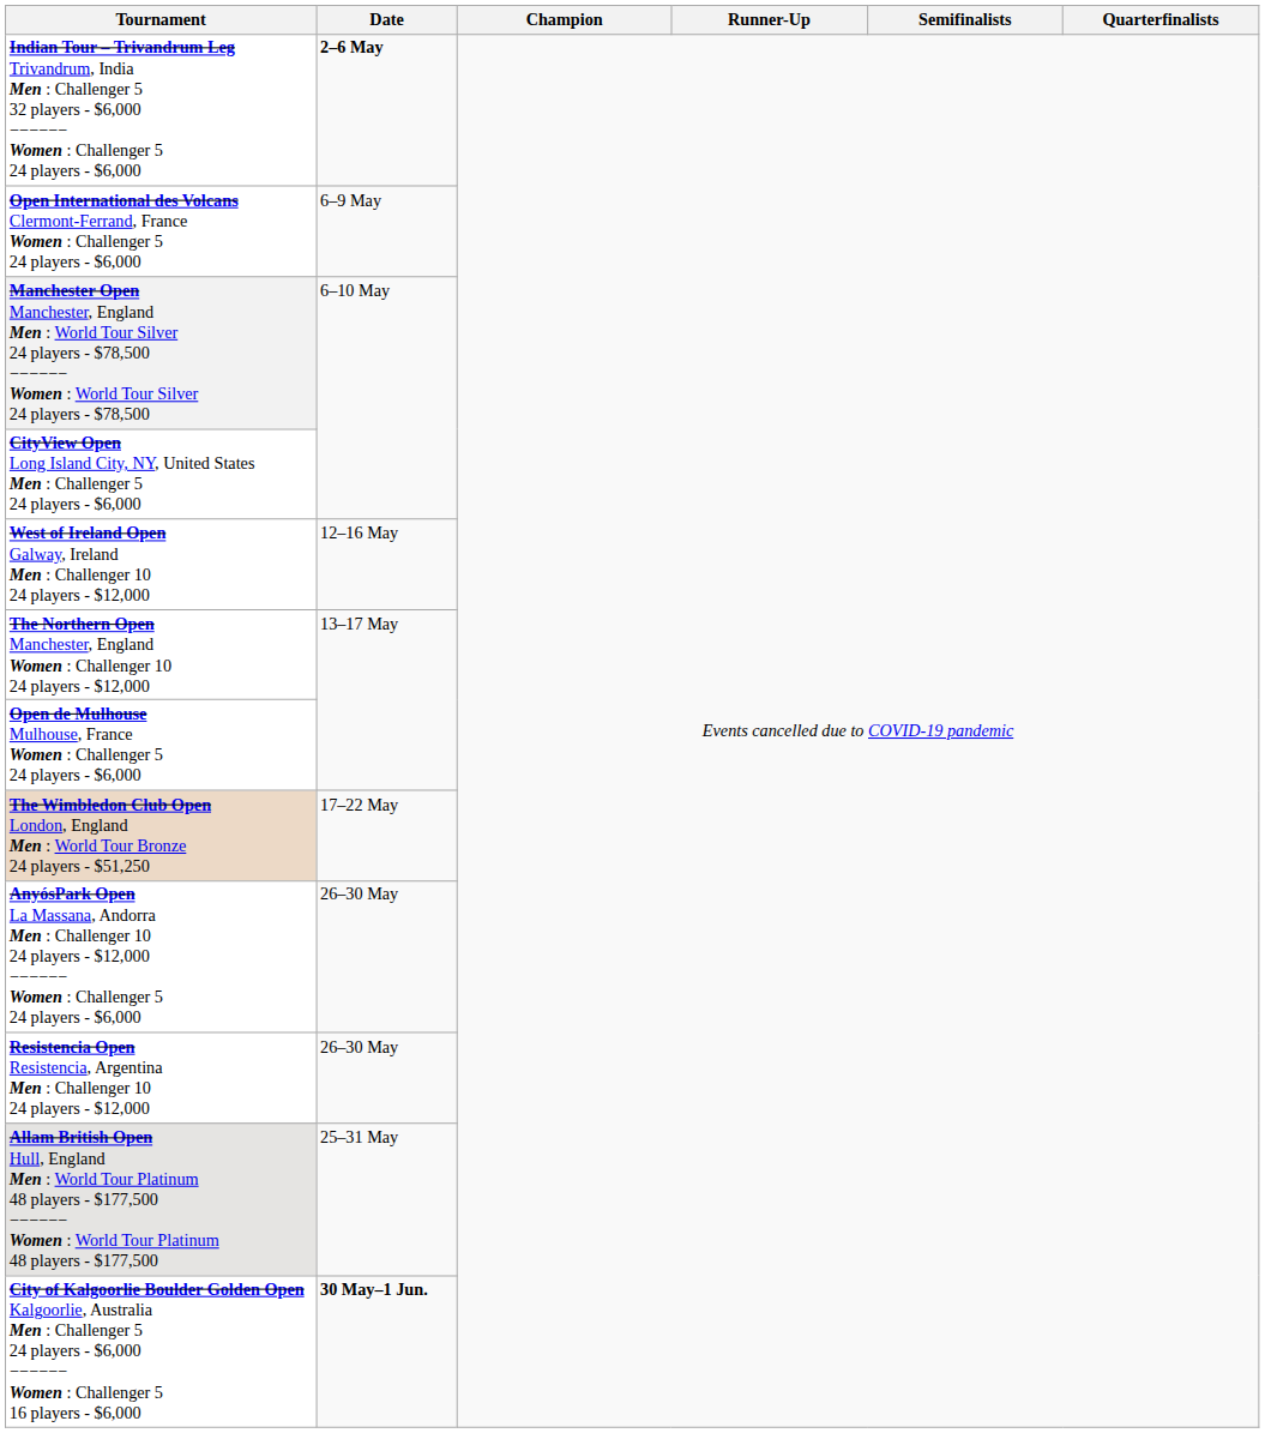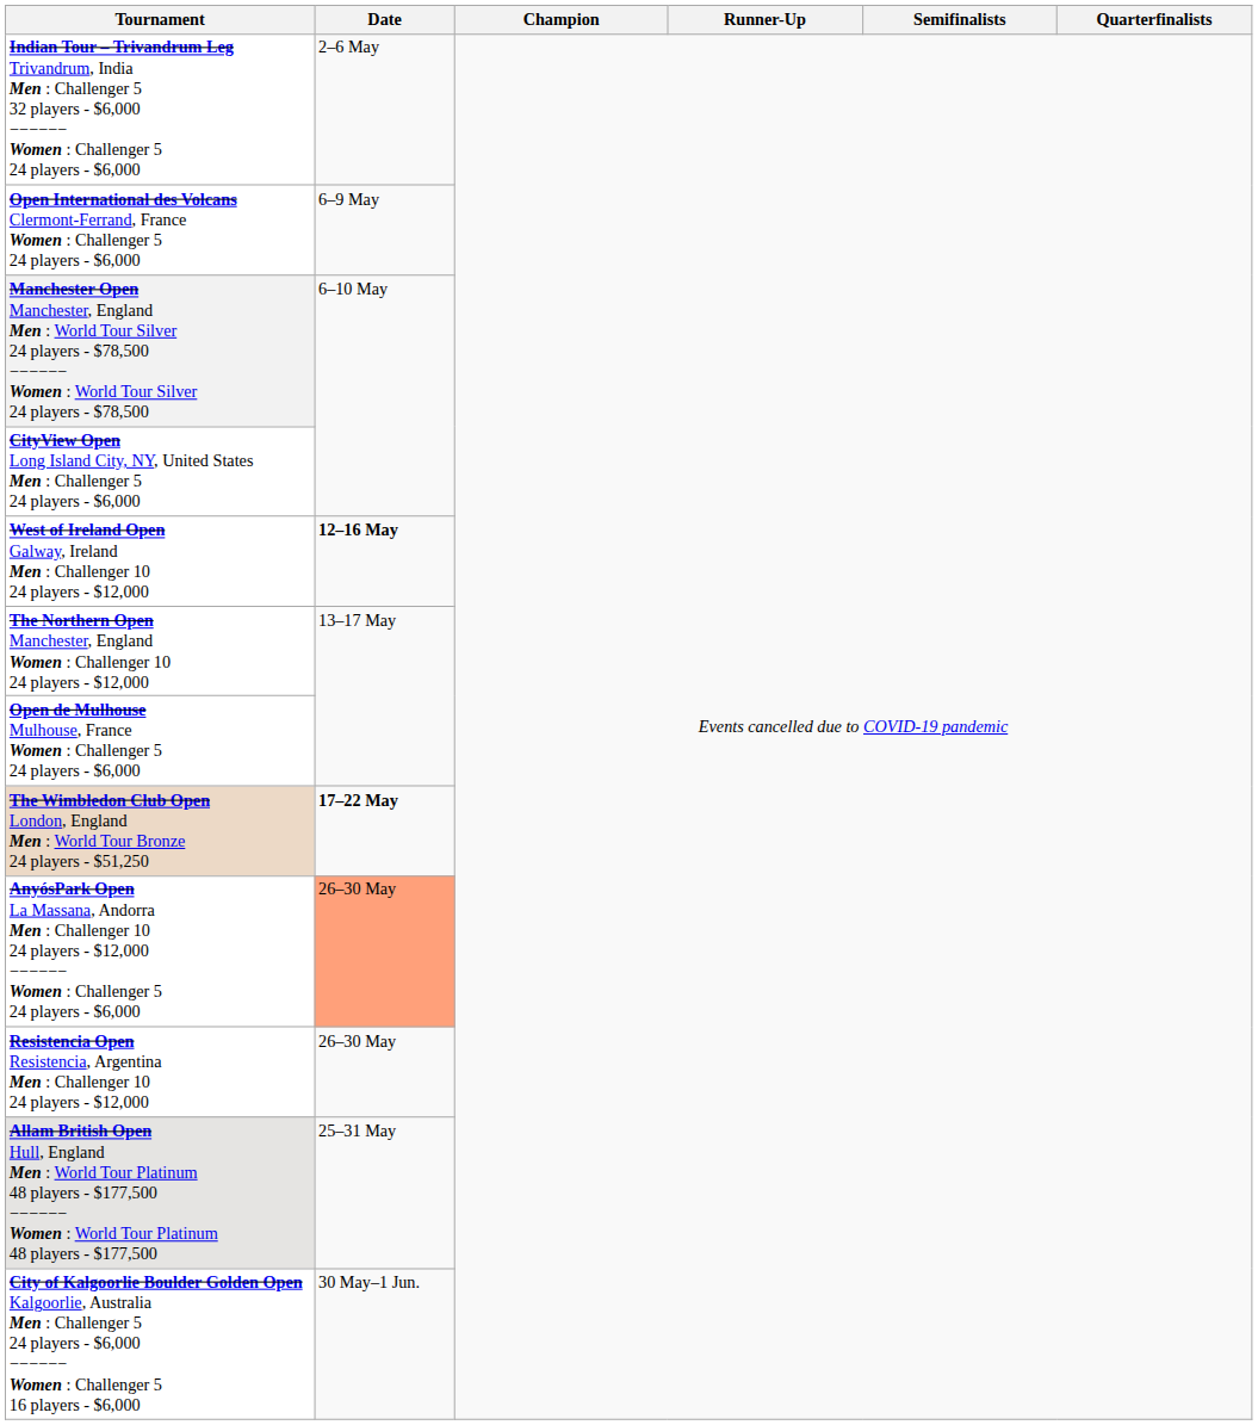row 2 | Date: bold -> normal
row 6 | Date: normal -> bold
row 9 | Date: normal -> bold
row 10 | Date: no background -> lightsalmon background
row 13 | Date: bold -> normal
